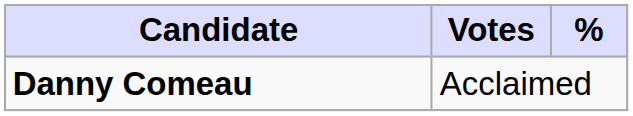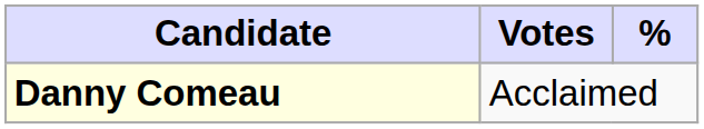Danny Comeau | Candidate: no background -> lightyellow background
